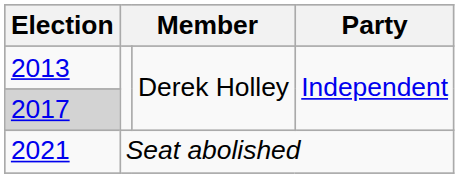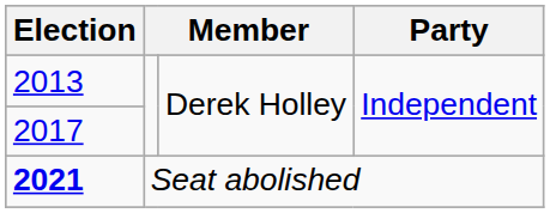2017 | Election: lightgrey background -> no background
2021 | Election: normal -> bold
